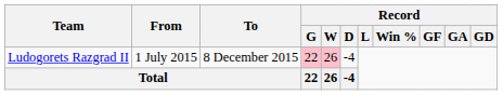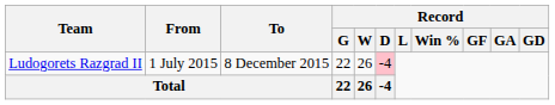Ludogorets Razgrad II | Record / G: pink background -> no background
Ludogorets Razgrad II | Record / W: pink background -> no background
Ludogorets Razgrad II | Record / D: no background -> pink background
